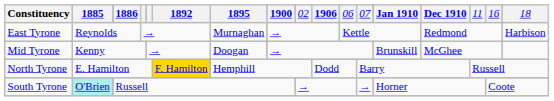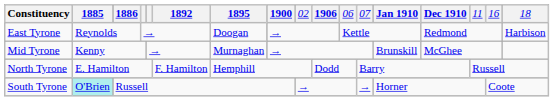East Tyrone | 1895: Murnaghan -> Doogan
Mid Tyrone | 1895: Doogan -> Murnaghan
North Tyrone | 1892: gold background -> no background
